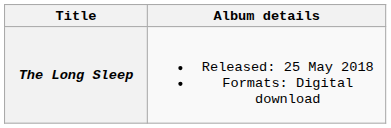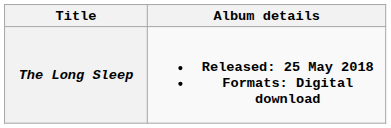The Long Sleep | Album details: normal -> bold
